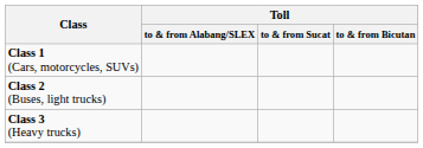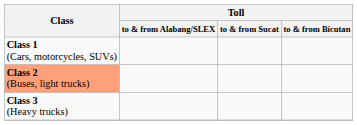Class 2 (Buses, light trucks) | Class: no background -> lightsalmon background
